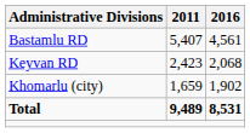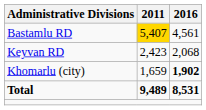Bastamlu RD | 2011: no background -> gold background
Khomarlu (city) | 2016: normal -> bold
